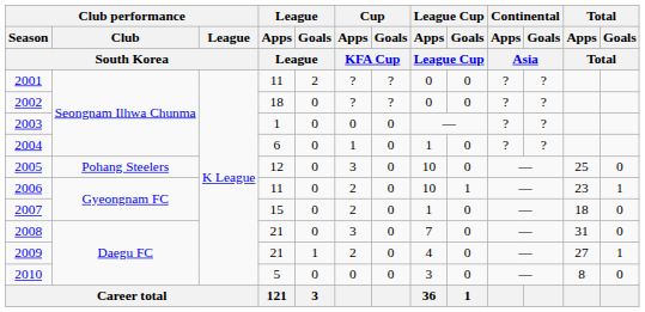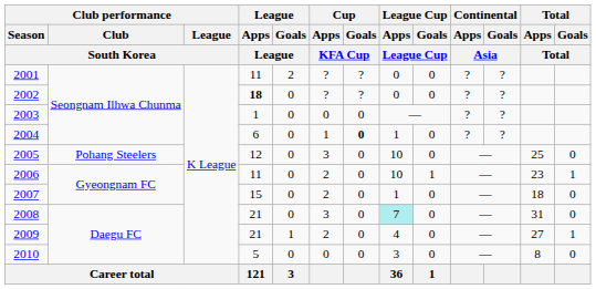2002 | League / Apps / League: normal -> bold
2004 | Cup / Goals / KFA Cup: normal -> bold
2008 | League Cup / Apps / League Cup: no background -> paleturquoise background
